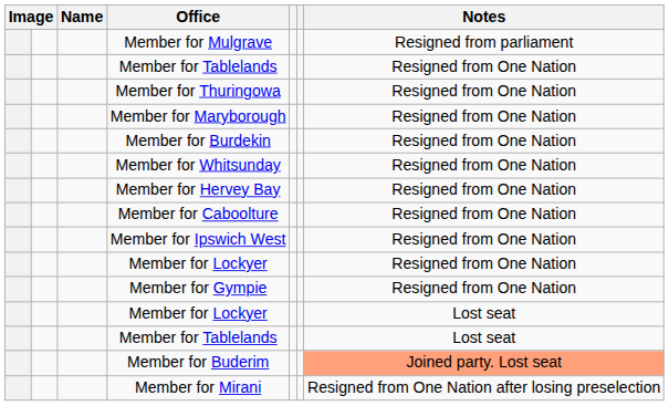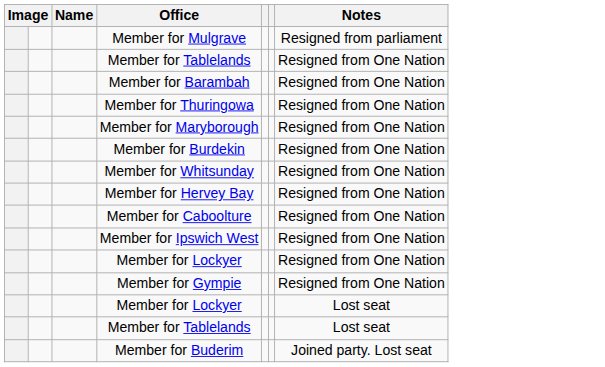+ row: Member for Barambah | Resigned from One Nation
Member for Buderim | Notes: lightsalmon background -> no background
- row: Member for Mirani | Resigned from One Nation after losing preselection
